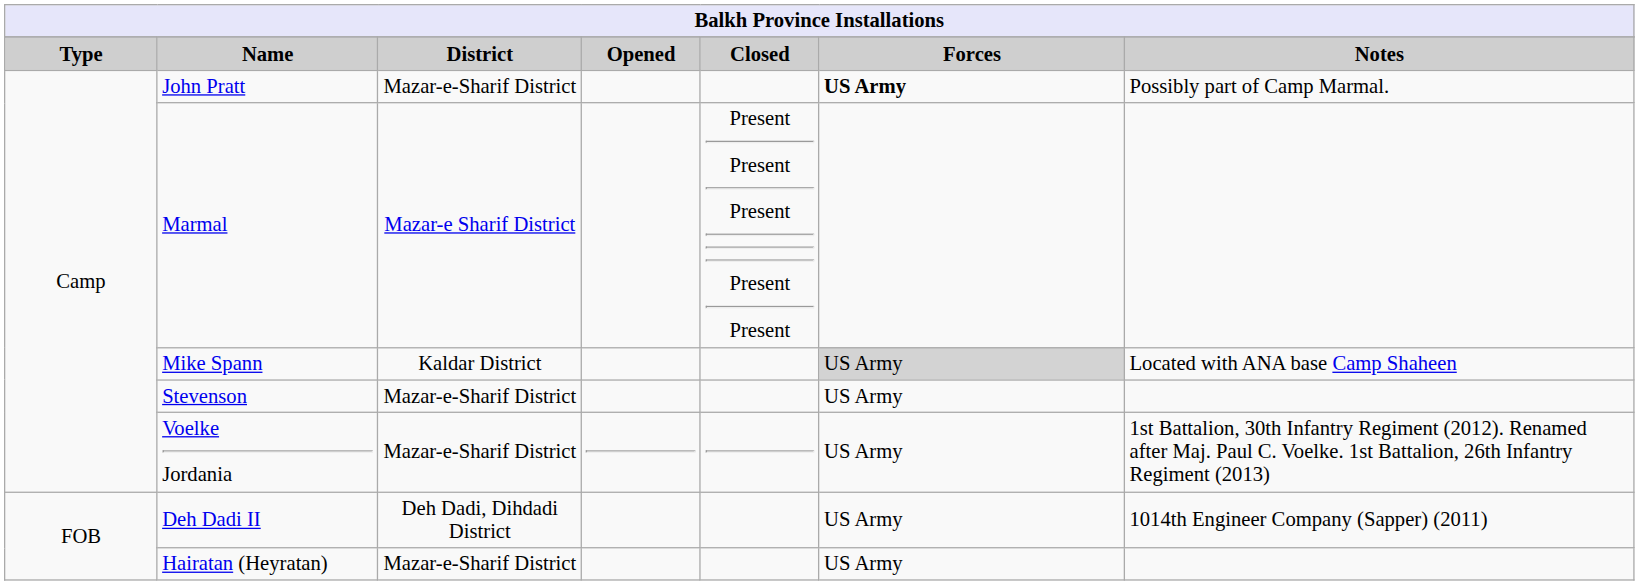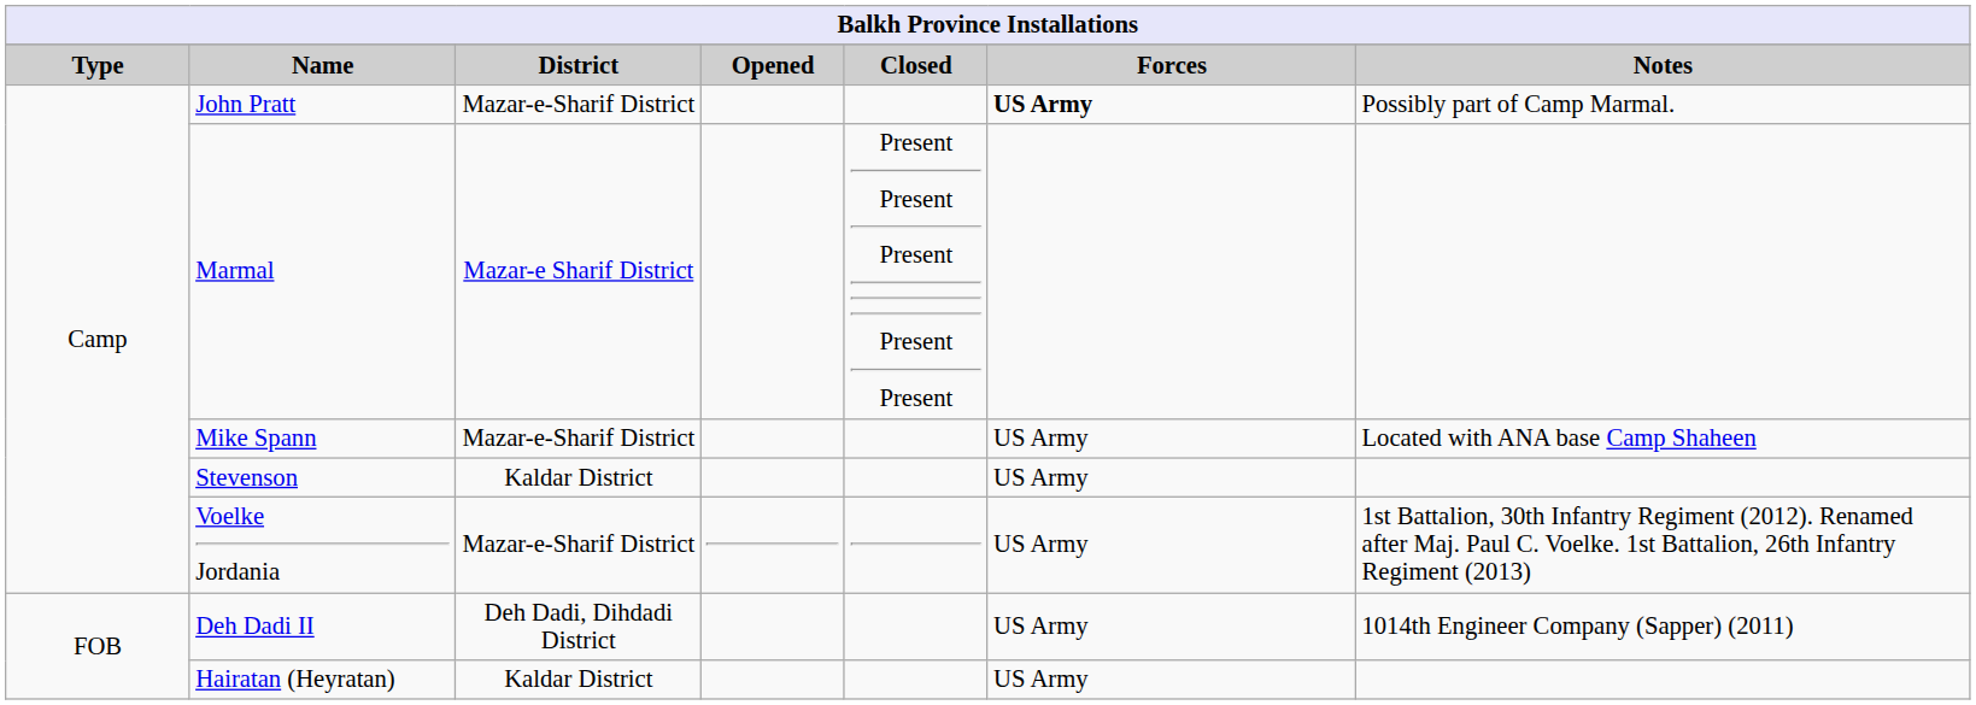Mike Spann | District: Kaldar District -> Mazar-e-Sharif District
Mike Spann | Forces: lightgrey background -> no background
Stevenson | District: Mazar-e-Sharif District -> Kaldar District
Hairatan (Heyratan) | District: Mazar-e-Sharif District -> Kaldar District
